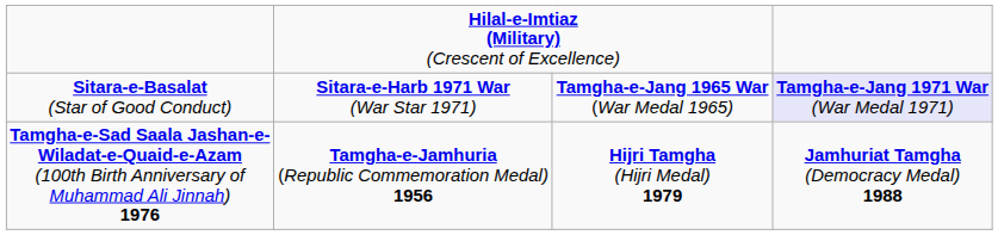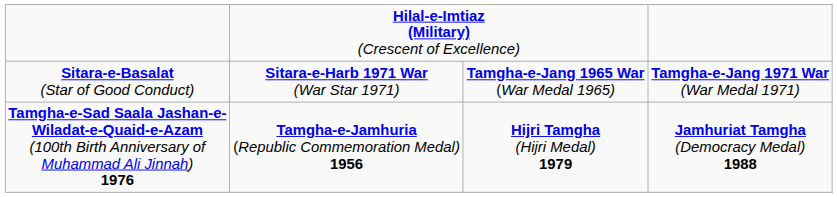Sitara-e-Basalat (Star of Good Conduct) | column 4: lavender background -> no background
